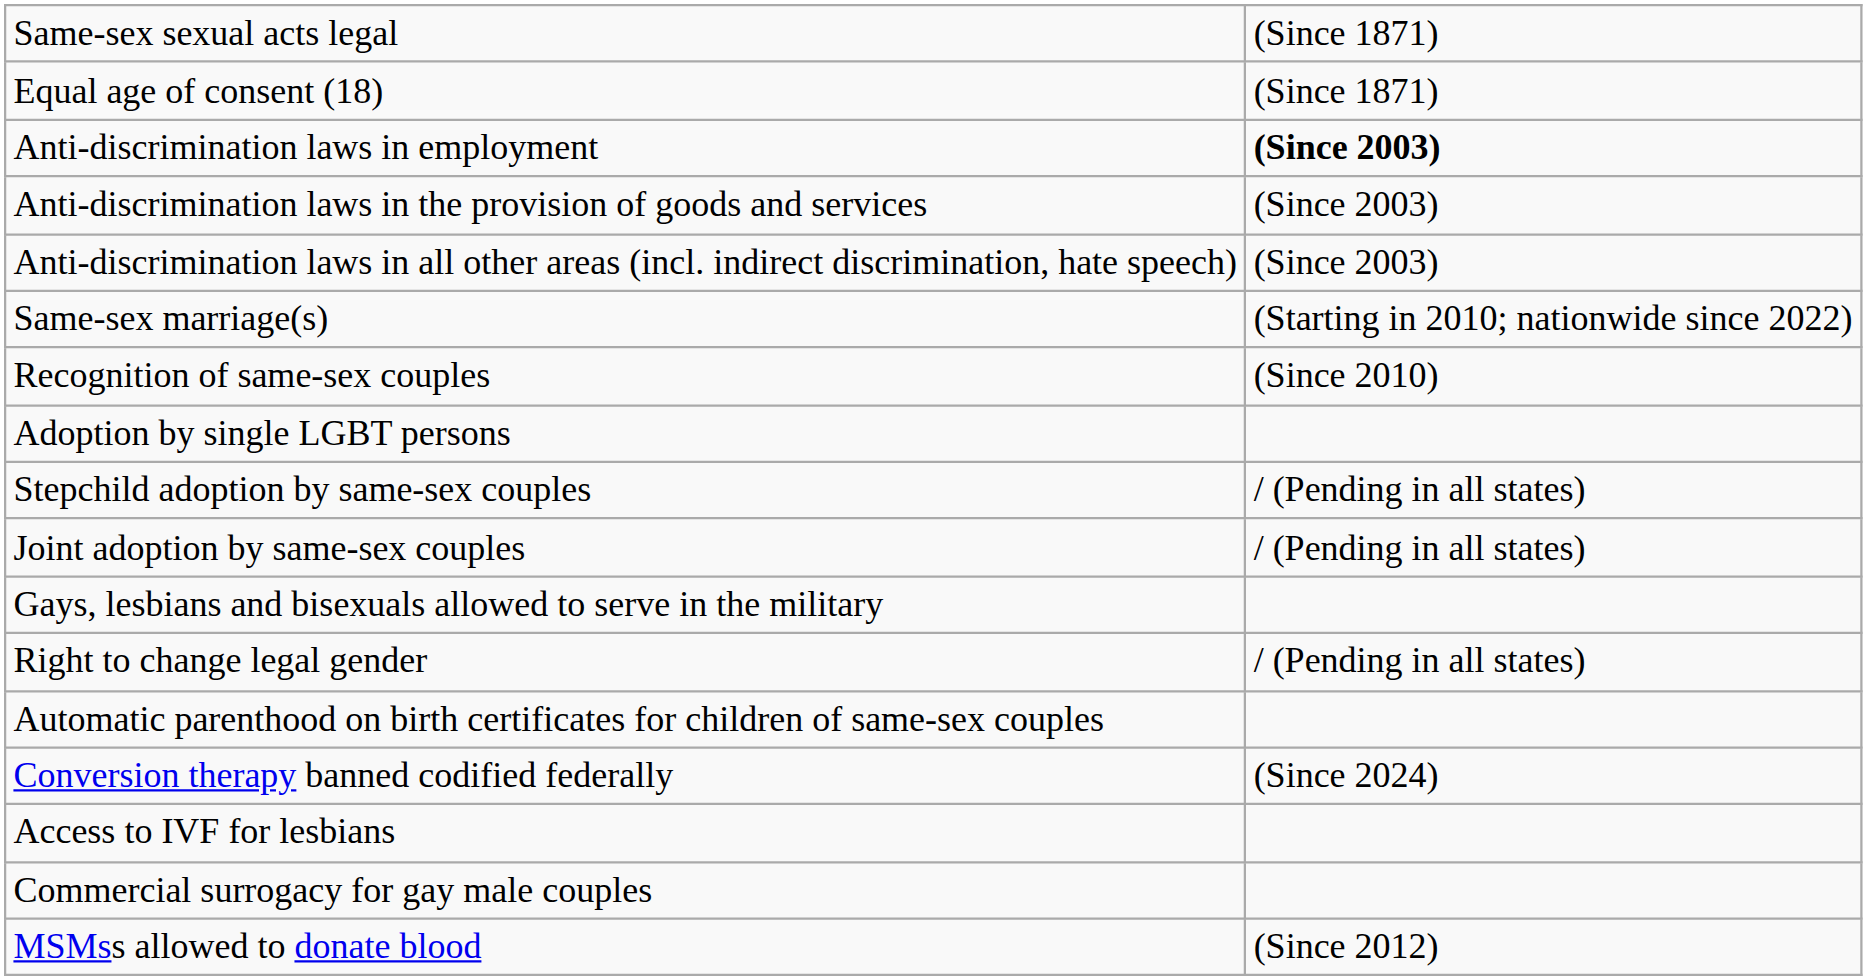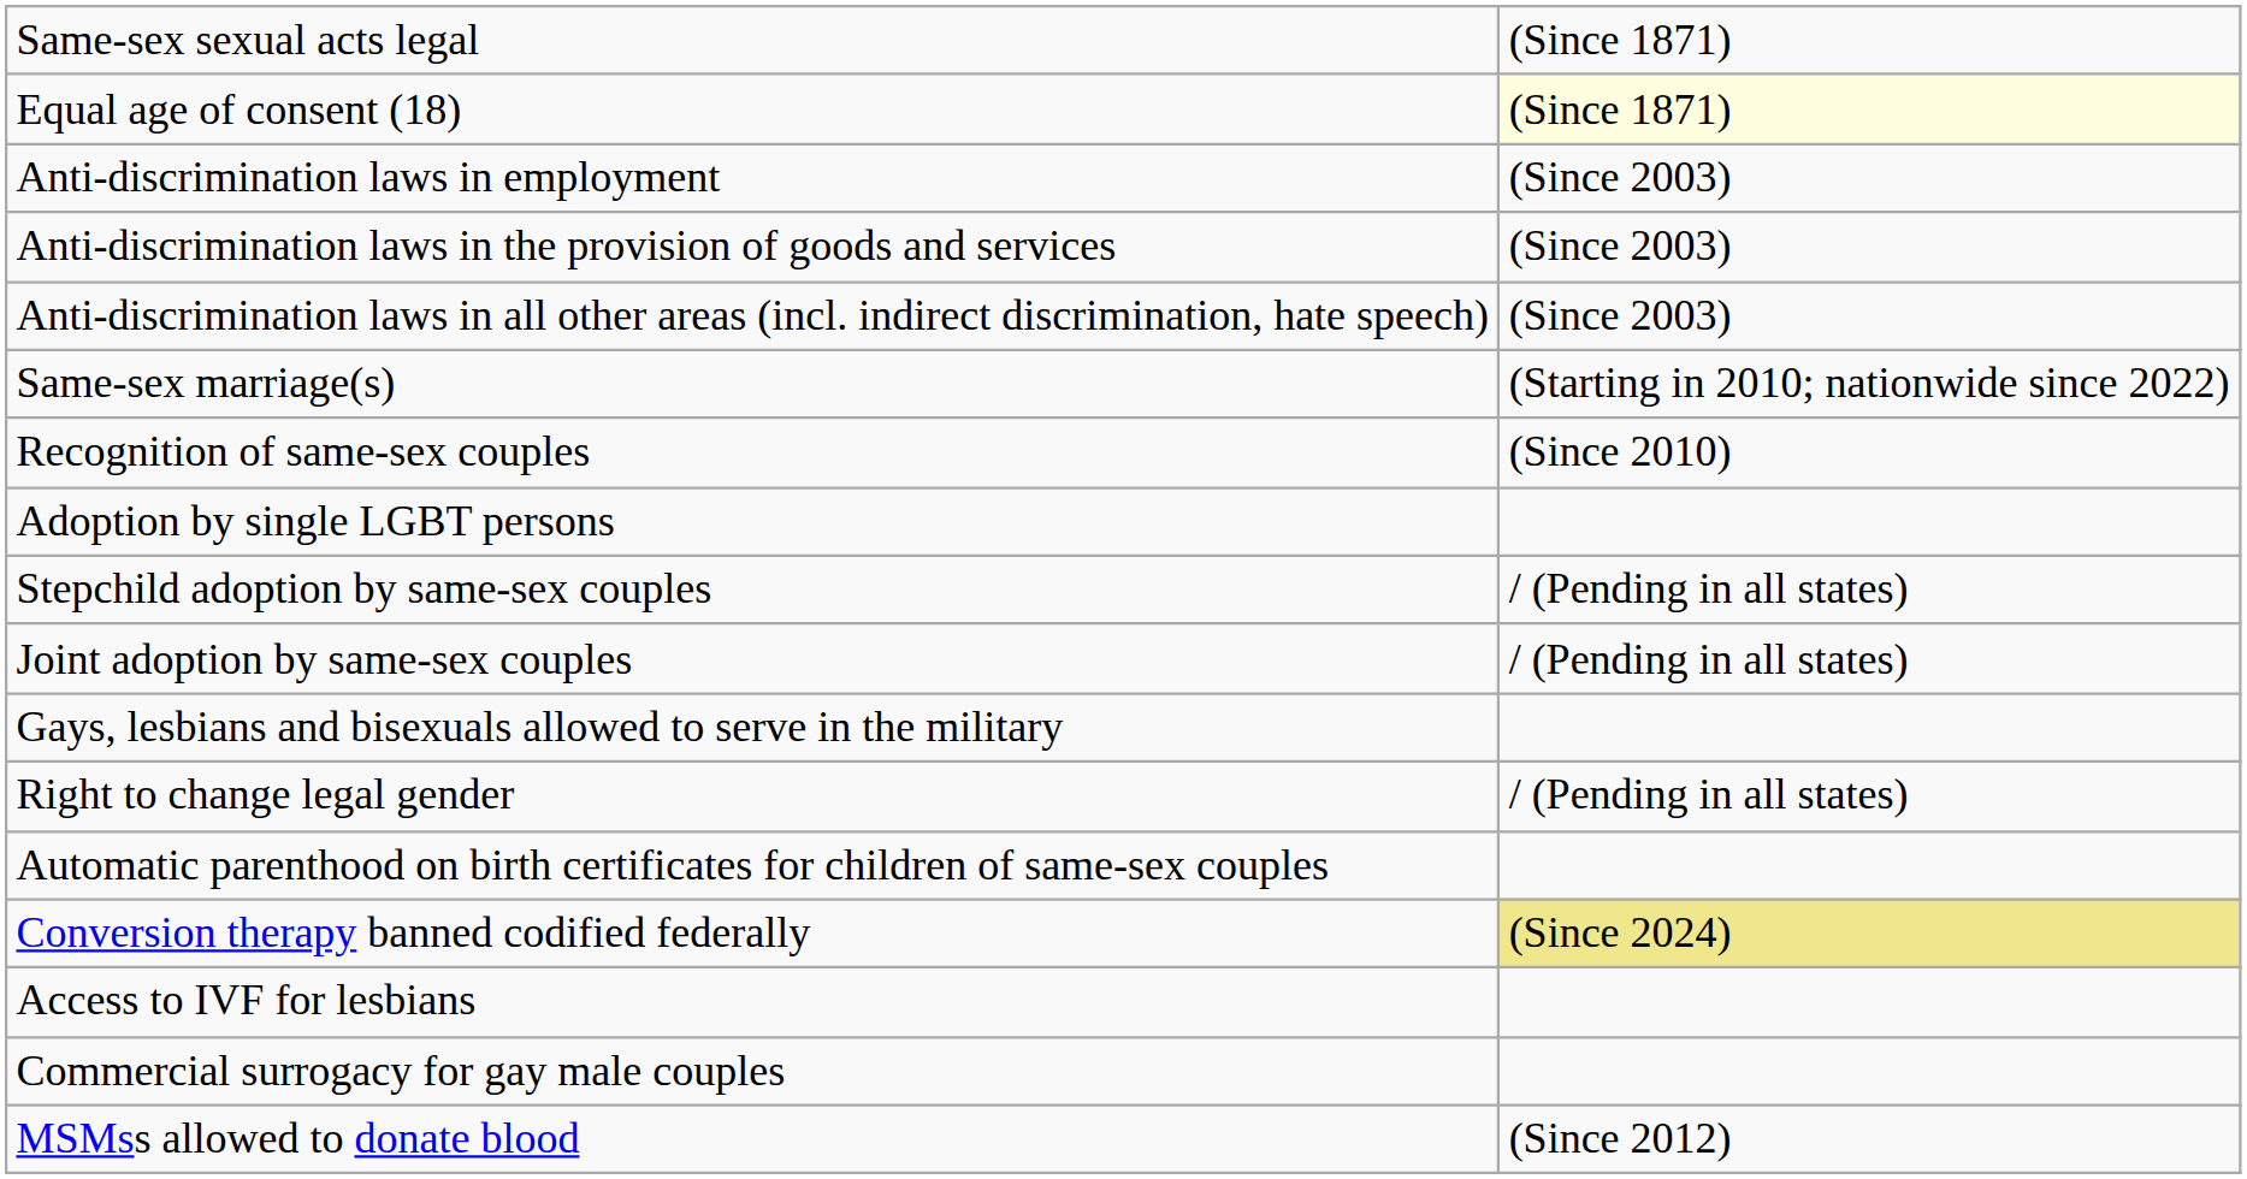Equal age of consent (18) | column 2: no background -> lightyellow background
Anti-discrimination laws in employment | column 2: bold -> normal
Conversion therapy banned codified federally | column 2: no background -> khaki background
